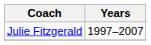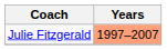Julie Fitzgerald | Years: no background -> lightsalmon background
